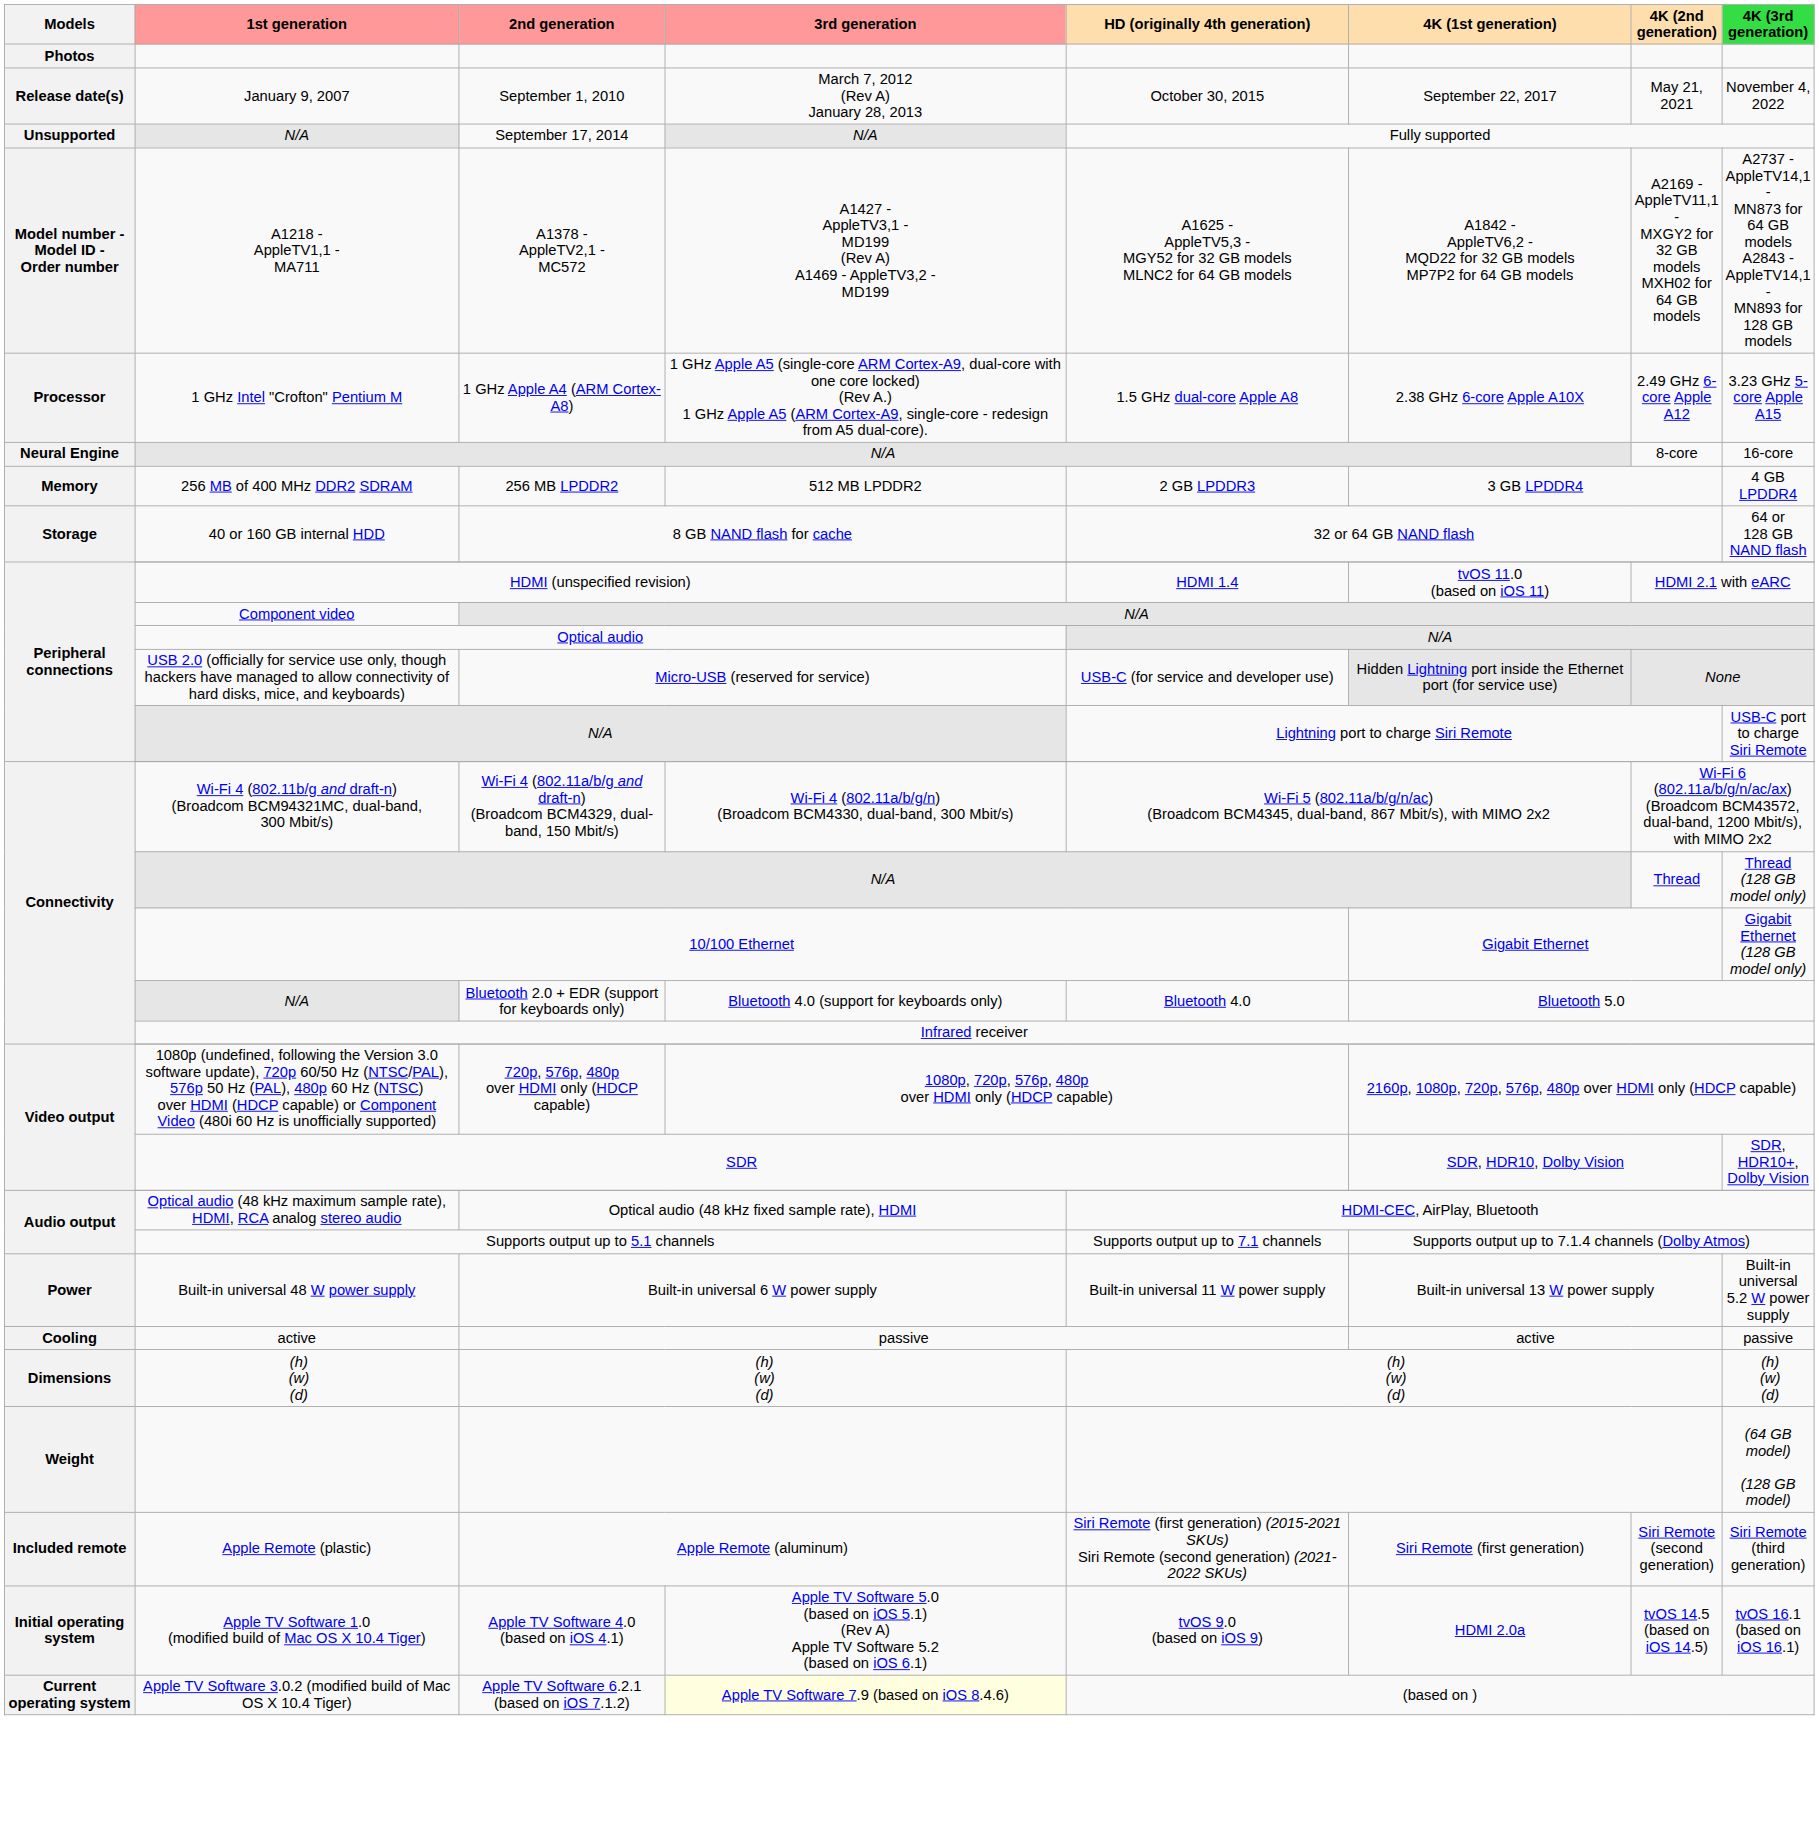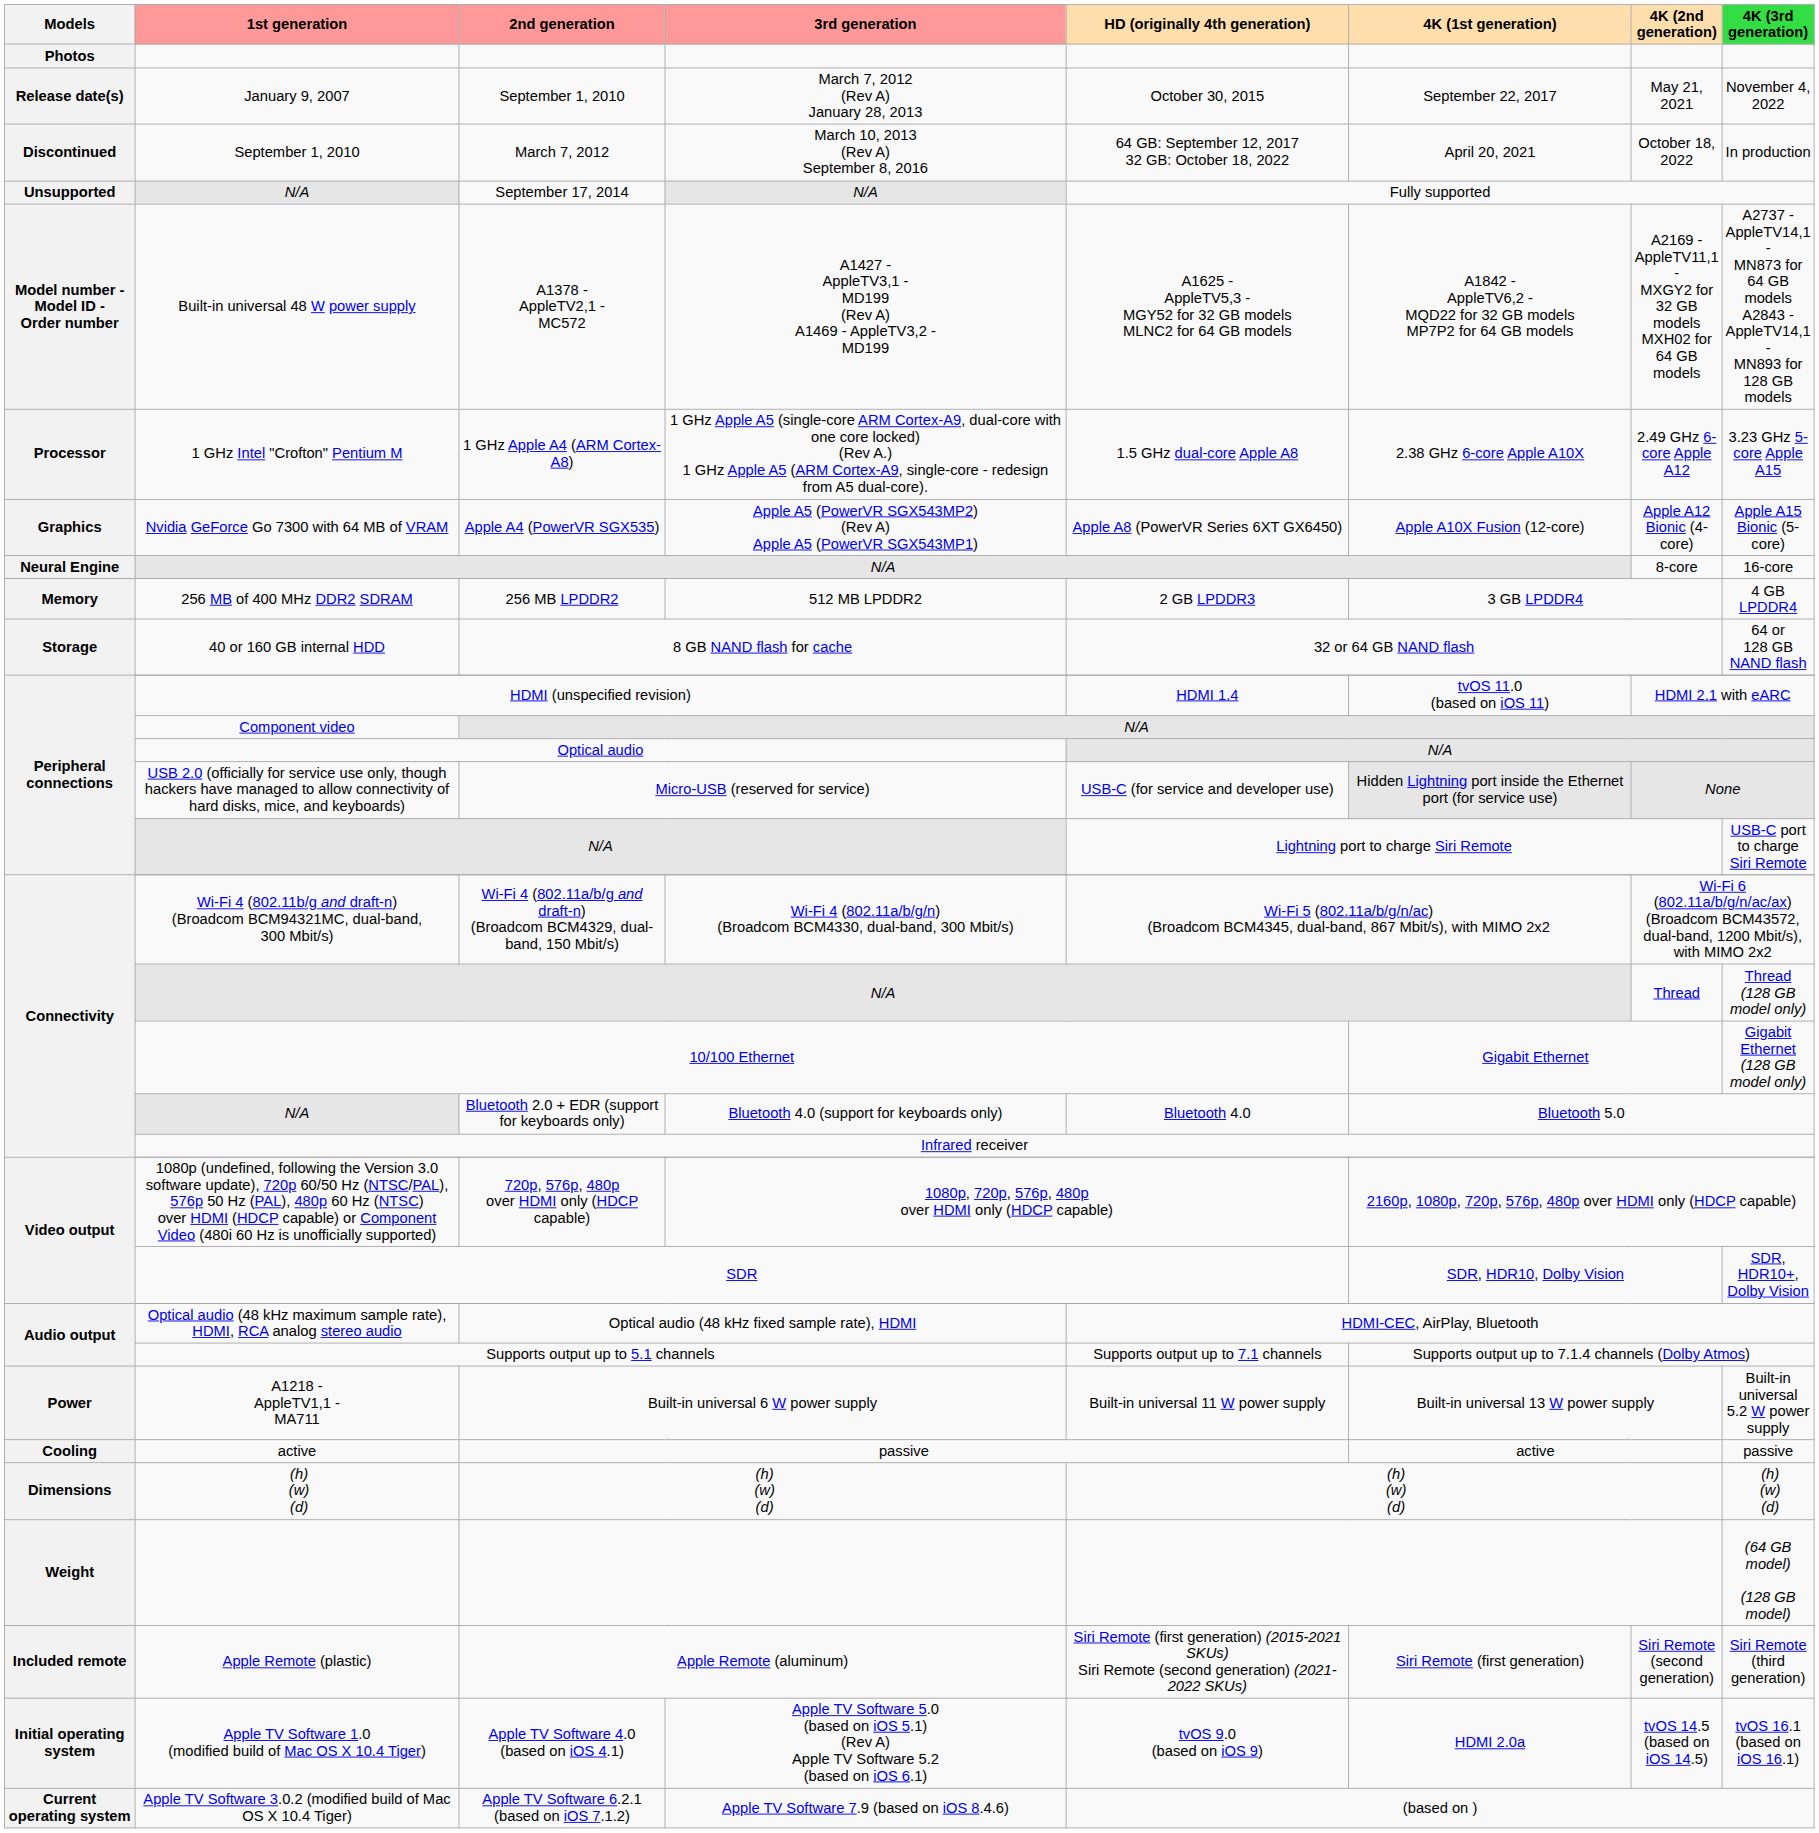+ row: Discontinued | September 1, 2010 | March 7, 2012 | March 10, 2013 (Rev A) September 8, 2016 | 64 GB: September 12, 2017 32 GB: October 18, 2022 | April 20, 2021 | October 18, 2022 | In production
A1378 - AppleTV2,1 - MC572 | 1st generation: A1218 - AppleTV1,1 - MA711 -> Built-in universal 48 W power supply
+ row: Graphics | Nvidia GeForce Go 7300 with 64 MB of VRAM | Apple A4 (PowerVR SGX535) | Apple A5 (PowerVR SGX543MP2) (Rev A) Apple A5 (PowerVR SGX543MP1) | Apple A8 (PowerVR Series 6XT GX6450) | Apple A10X Fusion (12-core) | Apple A12 Bionic (4-core) | Apple A15 Bionic (5-core)
Built-in universal 6 W power supply | 1st generation: Built-in universal 48 W power supply -> A1218 - AppleTV1,1 - MA711
Apple TV Software 6.2.1 (based on iOS 7.1.2) | 3rd generation: lightyellow background -> no background
